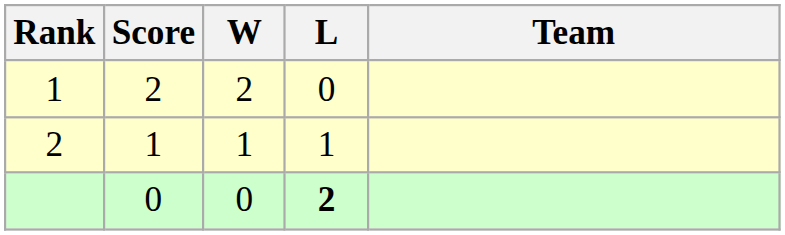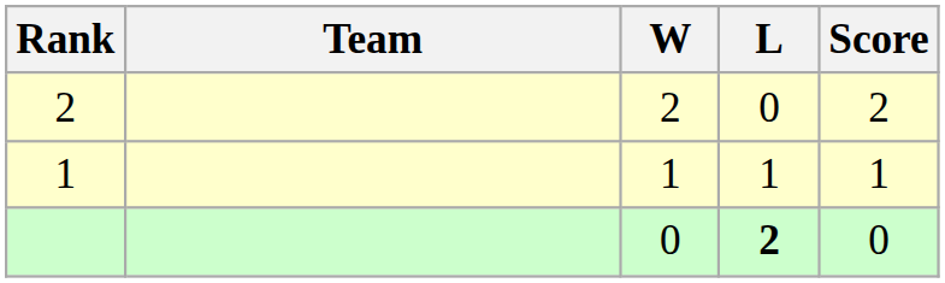columns swapped: Team <-> Score
row 2 | Rank: 1 -> 2
row 3 | Rank: 2 -> 1
